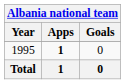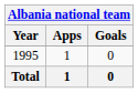1995 | Apps: bold -> normal
